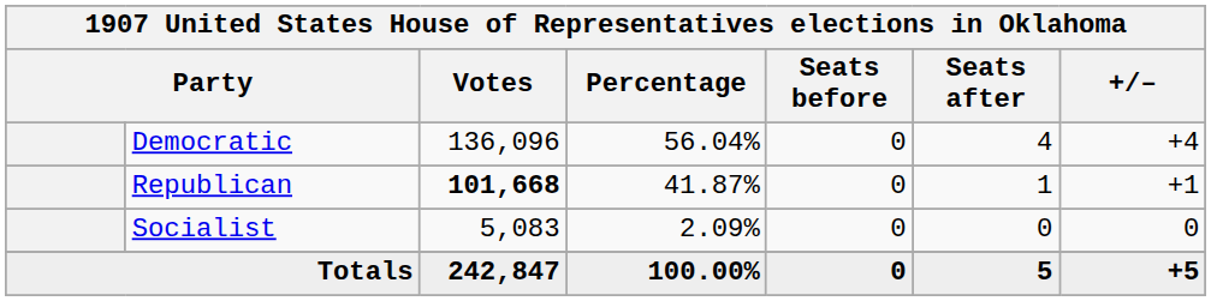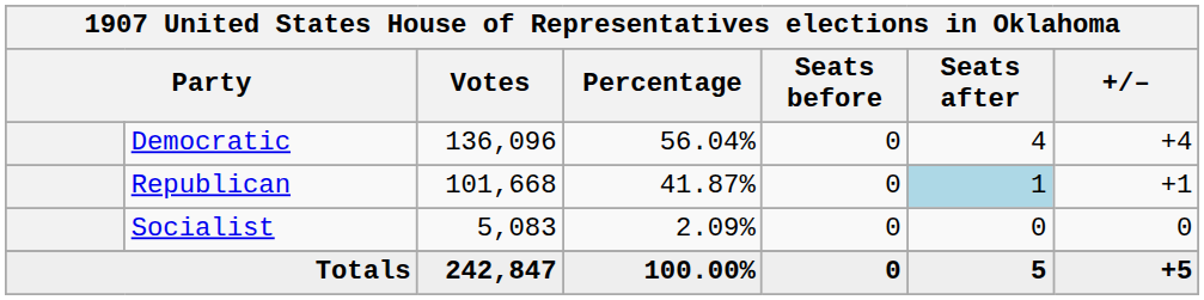Republican | Votes: bold -> normal
Republican | Seats after: no background -> lightblue background
